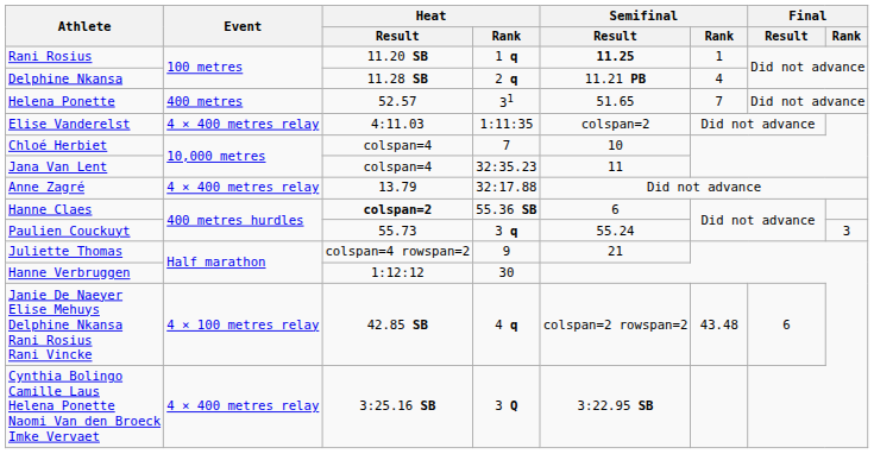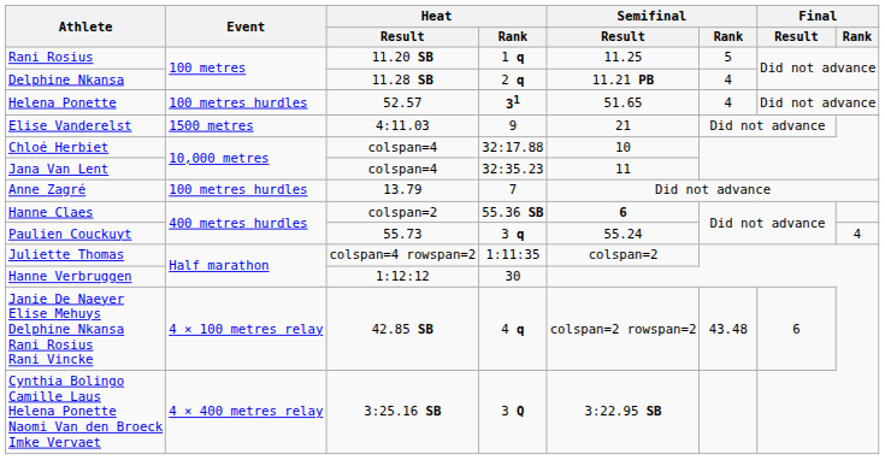Rani Rosius | Semifinal / Result: bold -> normal
Rani Rosius | Semifinal / Rank: 1 -> 5
Helena Ponette | Event: 400 metres -> 100 metres hurdles
Helena Ponette | Heat / Rank: normal -> bold
Helena Ponette | Semifinal / Rank: 7 -> 4
Elise Vanderelst | Event: 4 × 400 metres relay -> 1500 metres
Elise Vanderelst | Heat / Rank: 1:11:35 -> 9
Elise Vanderelst | Semifinal / Result: colspan=2 -> 21
Chloé Herbiet | Heat / Rank: 7 -> 32:17.88
Anne Zagré | Event: 4 × 400 metres relay -> 100 metres hurdles
Anne Zagré | Heat / Rank: 32:17.88 -> 7
Hanne Claes | Heat / Result: bold -> normal
Hanne Claes | Semifinal / Result: normal -> bold
Paulien Couckuyt | Final / Rank: 3 -> 4
Juliette Thomas | Heat / Rank: 9 -> 1:11:35
Juliette Thomas | Semifinal / Result: 21 -> colspan=2
